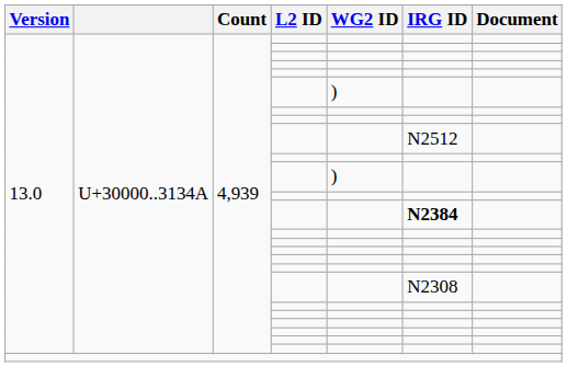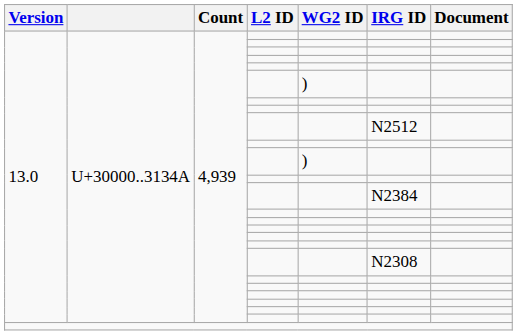row 14 | IRG ID: bold -> normal
